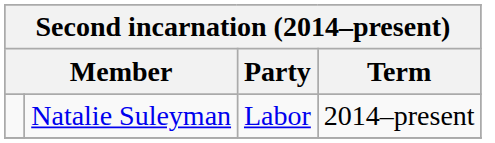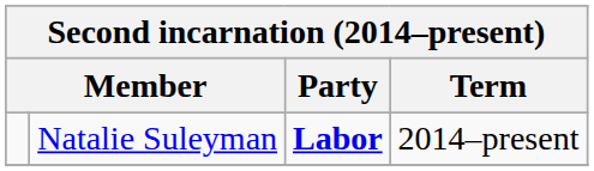Natalie Suleyman | Party: normal -> bold
